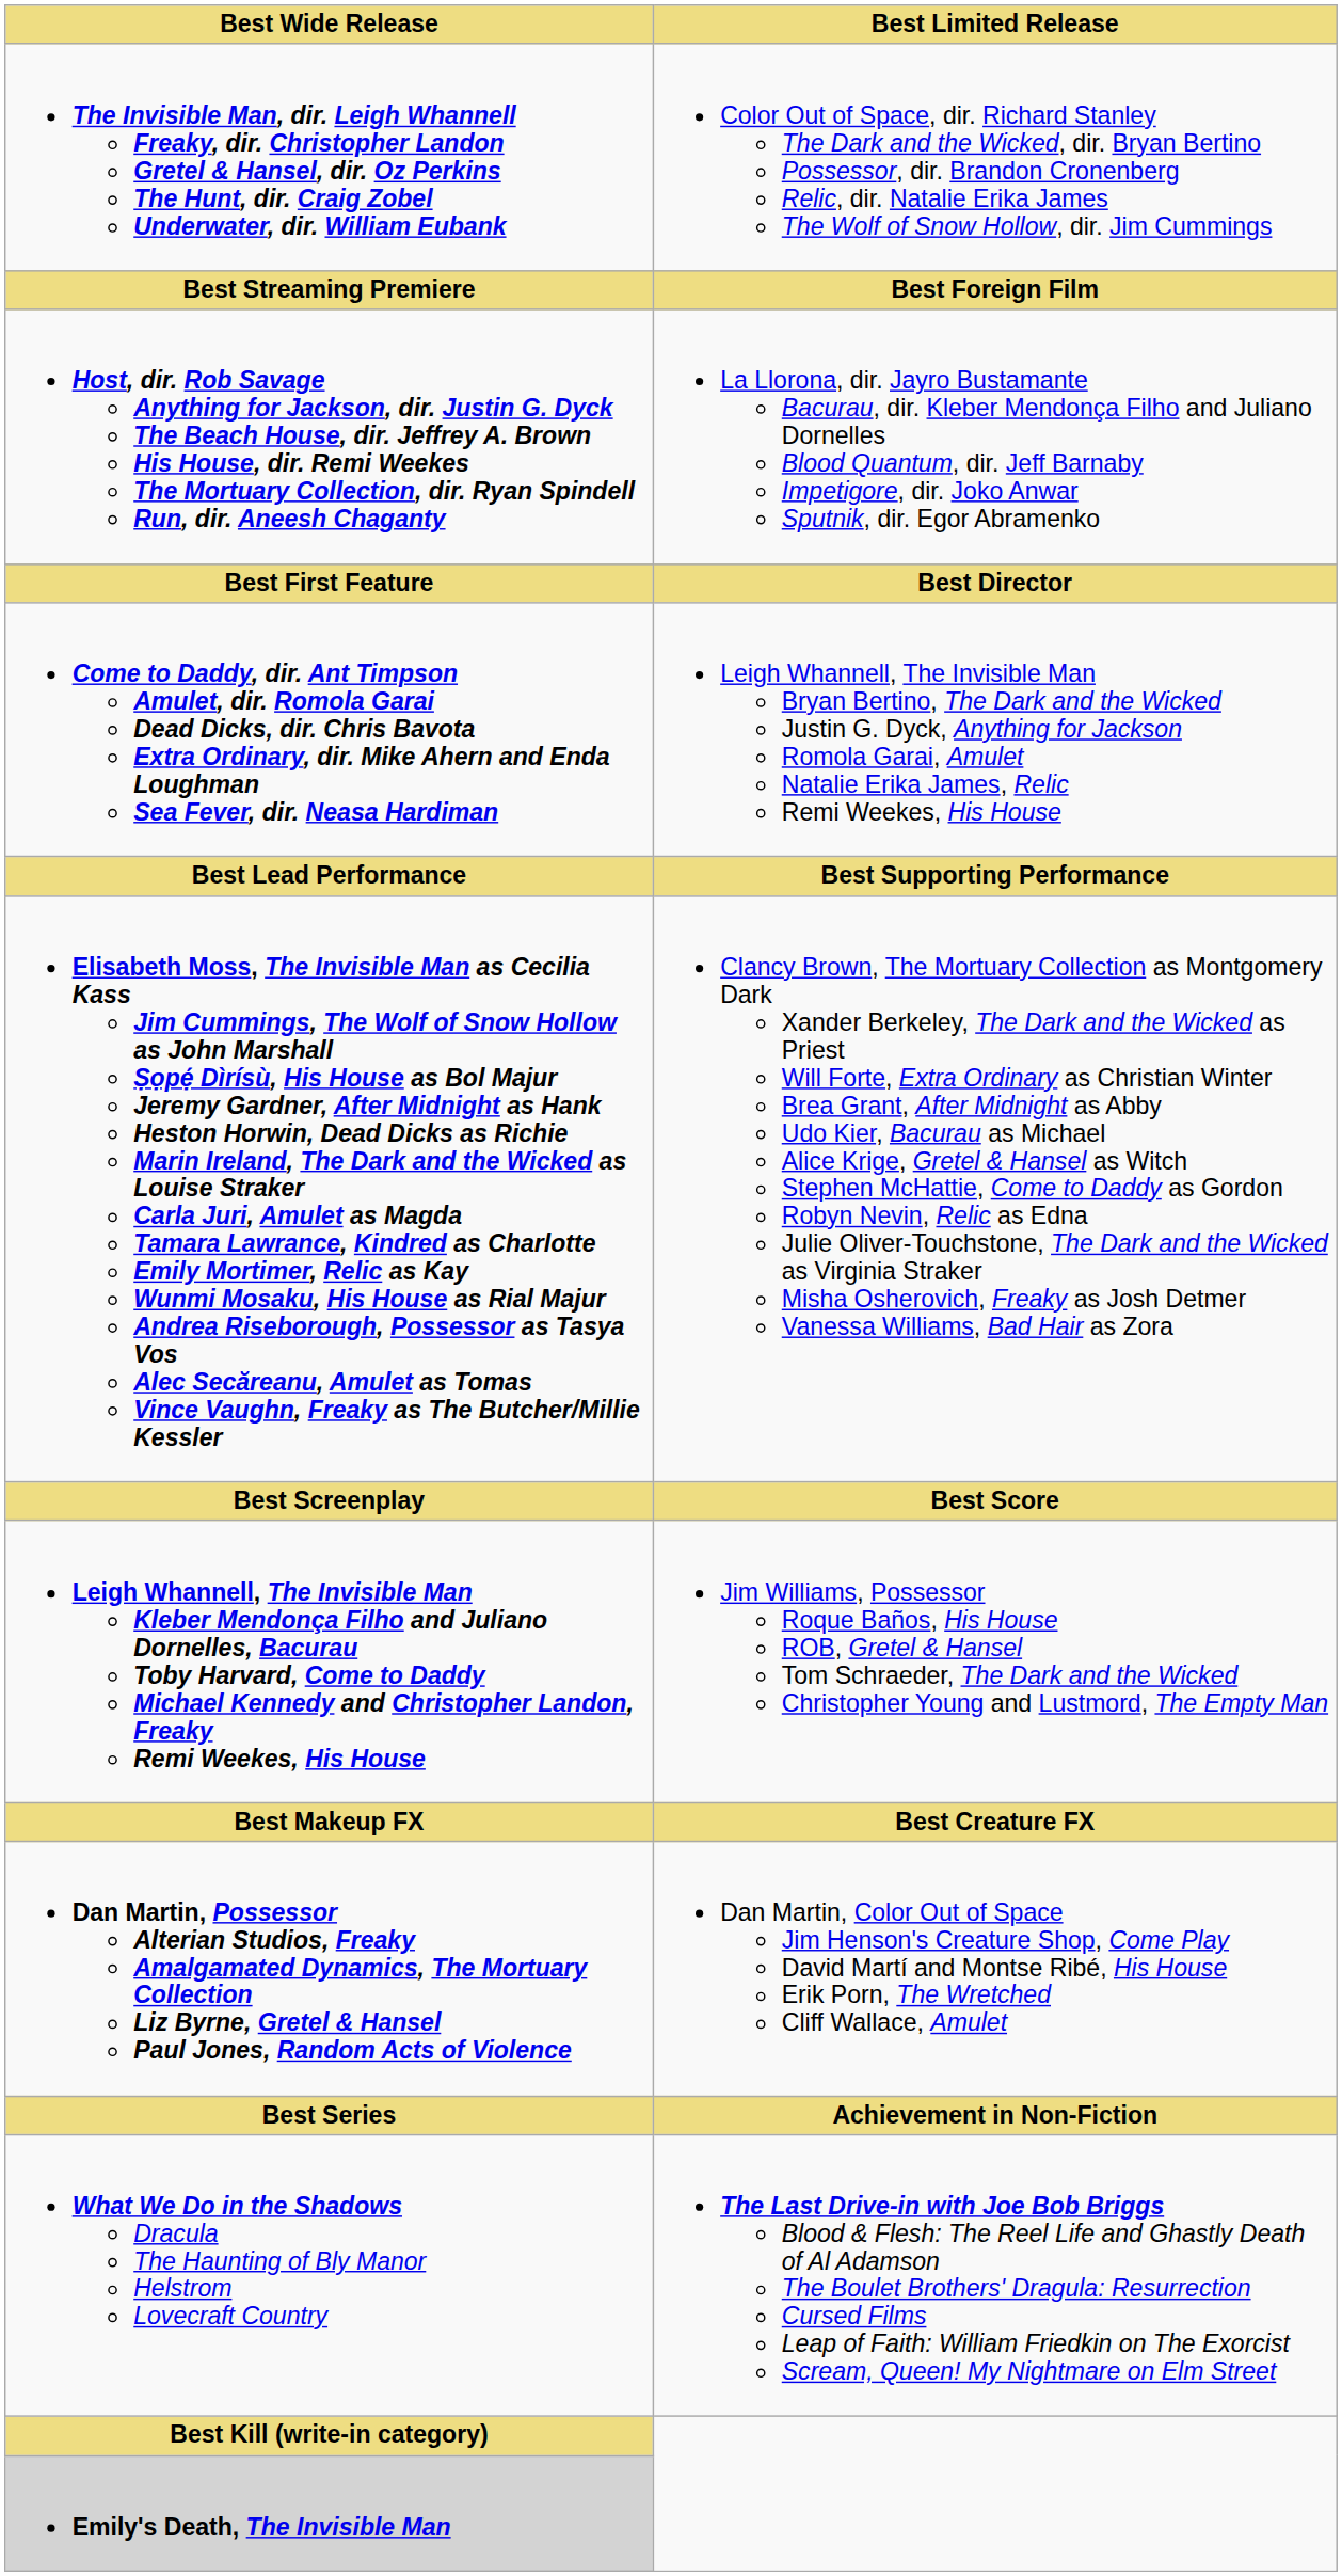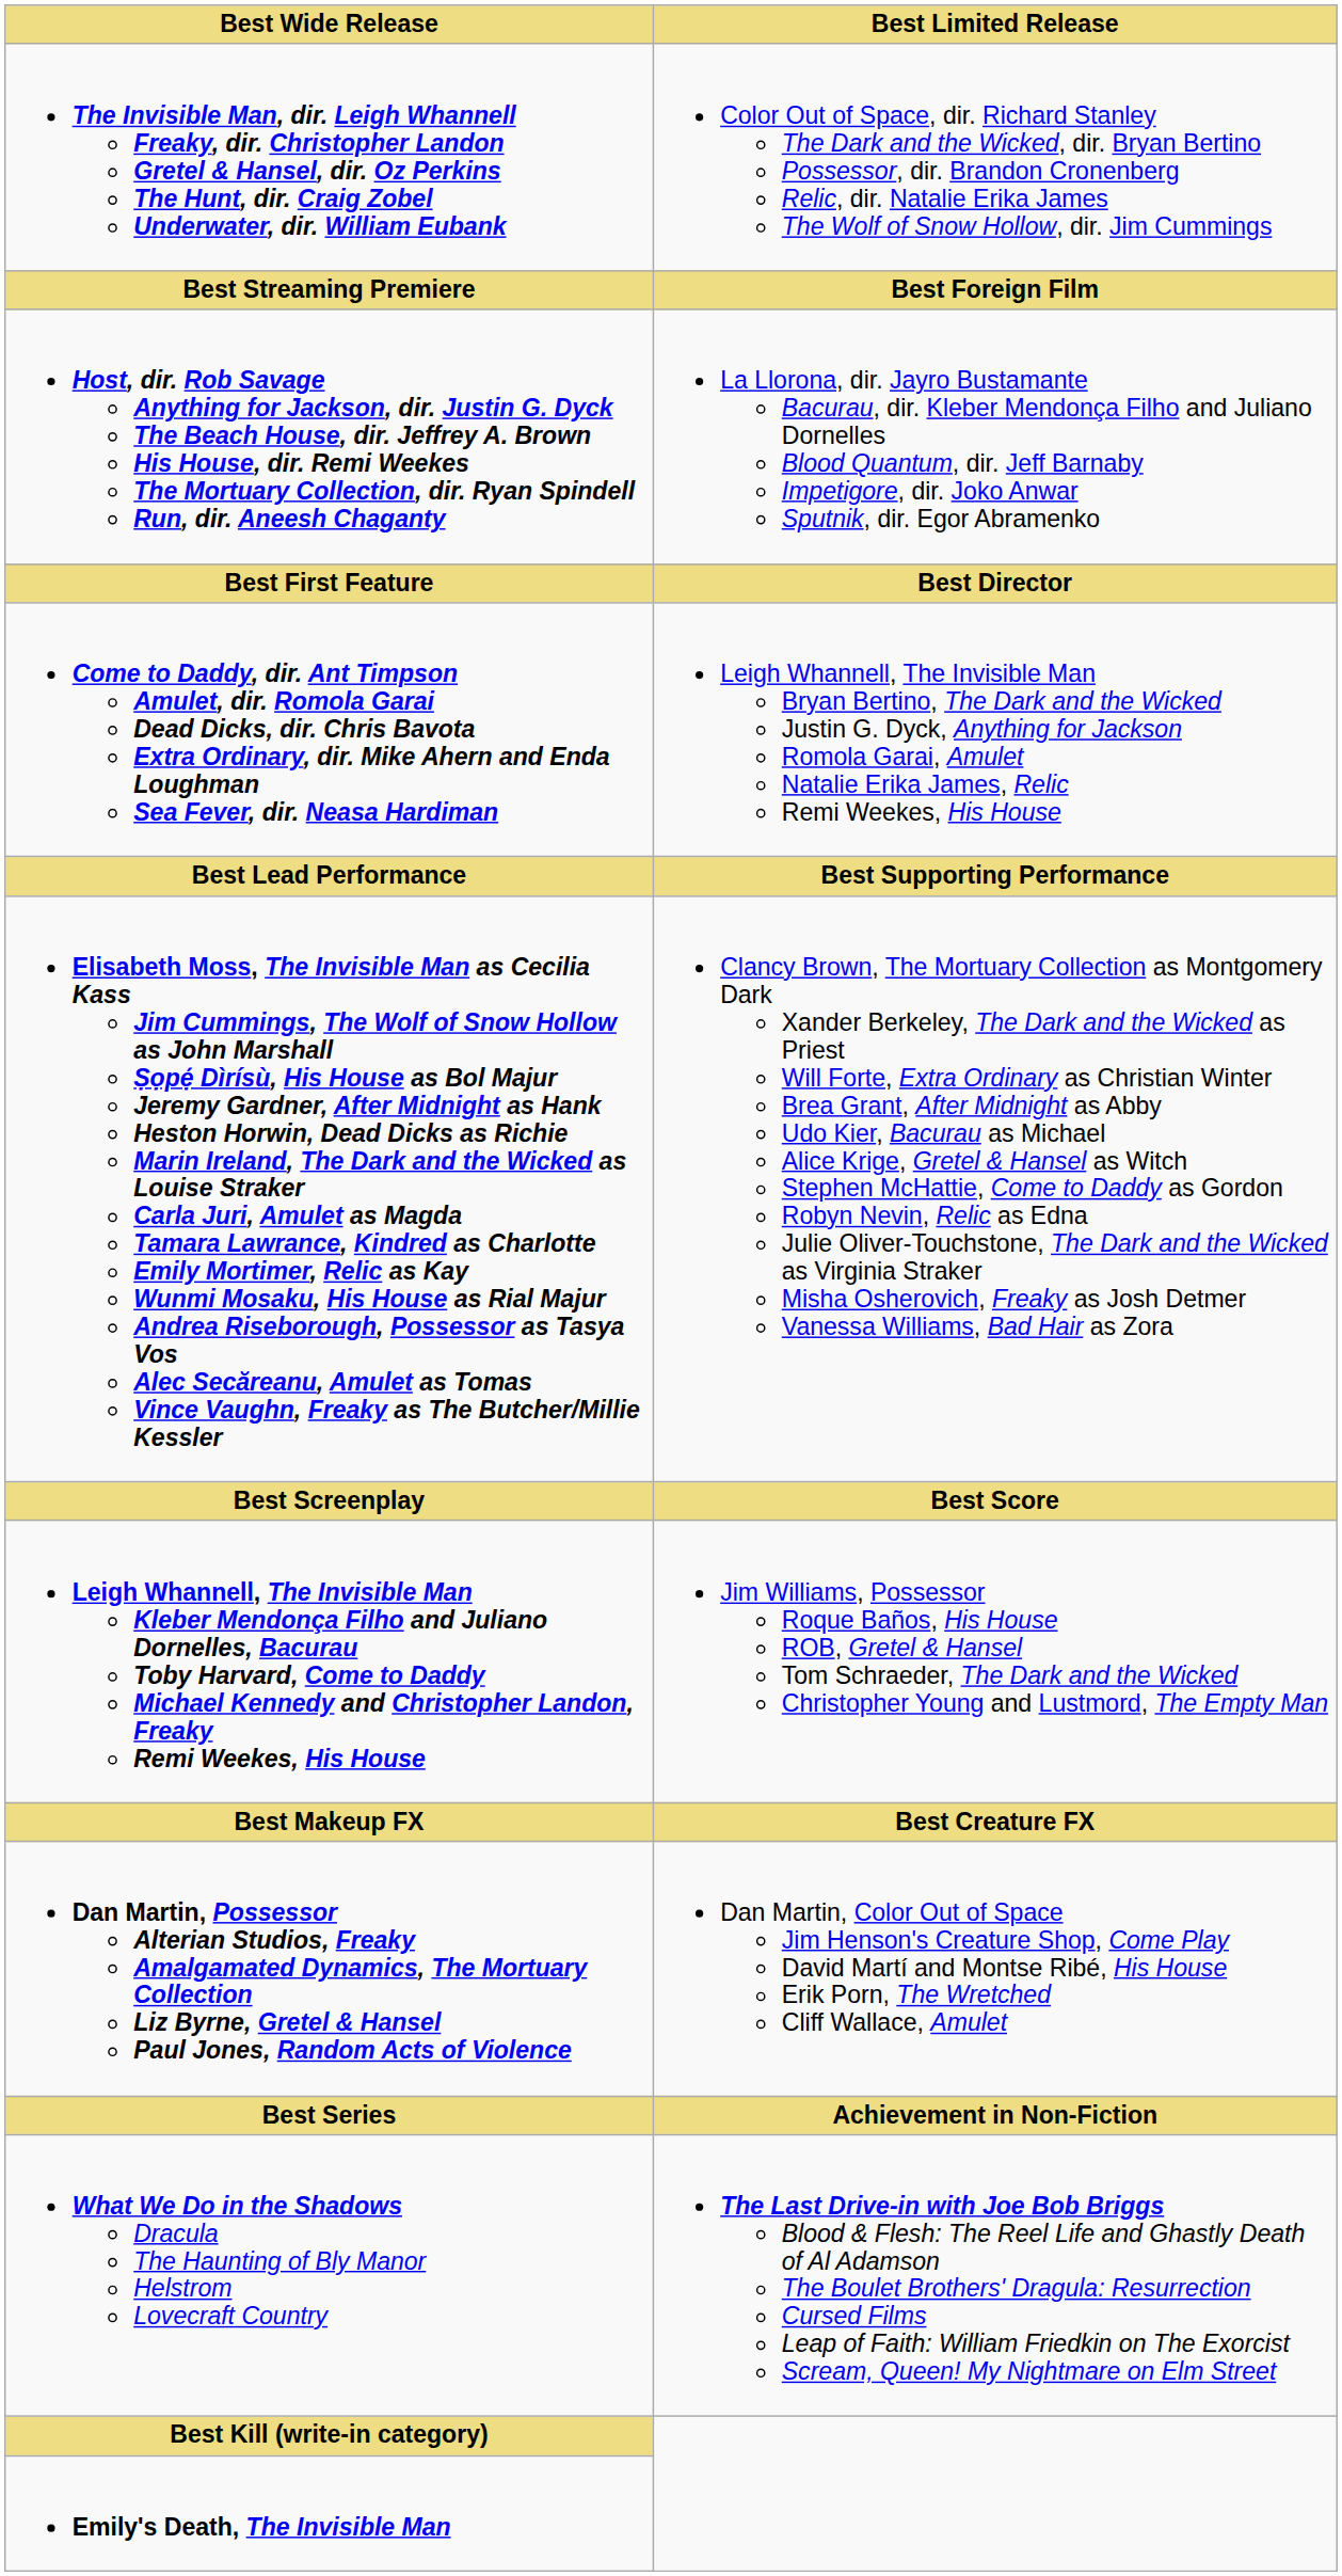Emily's Death, The Invisible Man | Best Wide Release: lightgrey background -> no background
